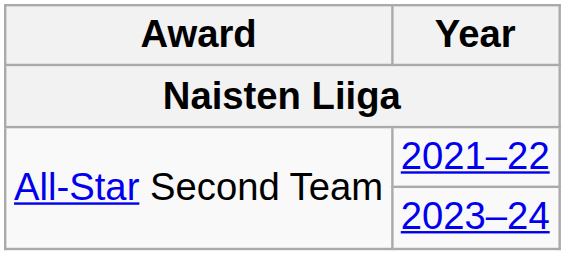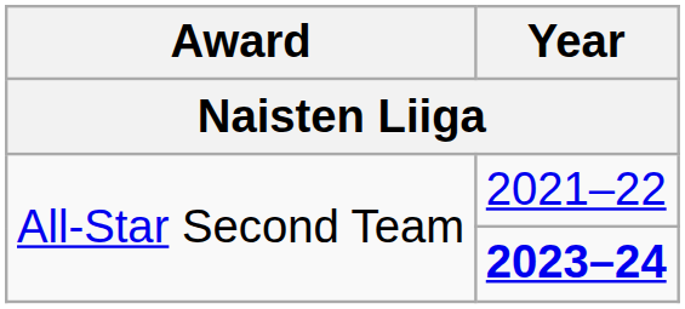row 4 | Year: normal -> bold
